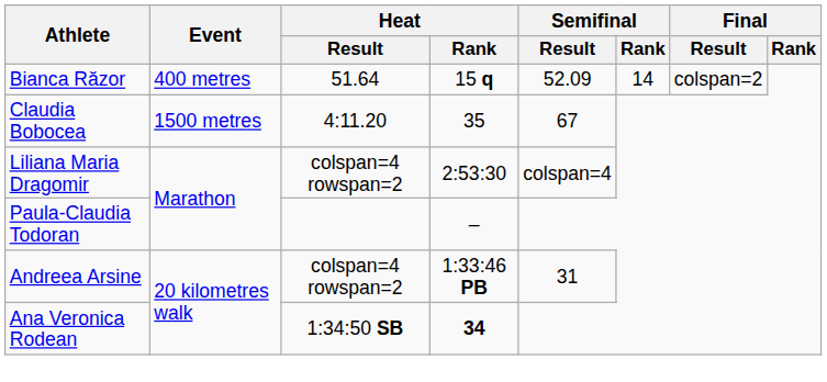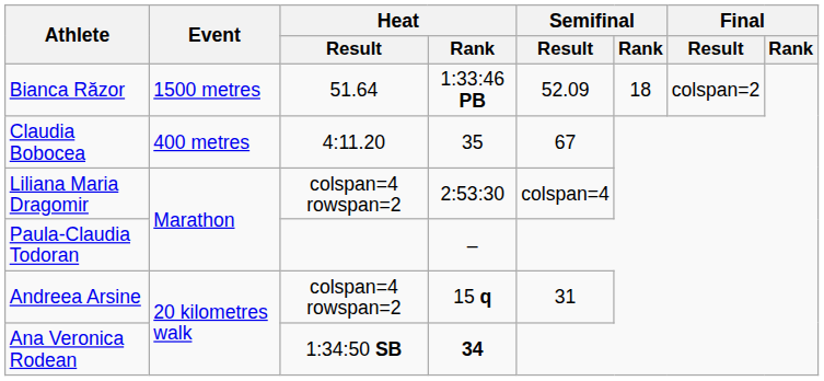Bianca Răzor | Event: 400 metres -> 1500 metres
Bianca Răzor | Heat / Rank: 15 q -> 1:33:46 PB
Bianca Răzor | Semifinal / Rank: 14 -> 18
Claudia Bobocea | Event: 1500 metres -> 400 metres
Andreea Arsine | Heat / Rank: 1:33:46 PB -> 15 q
